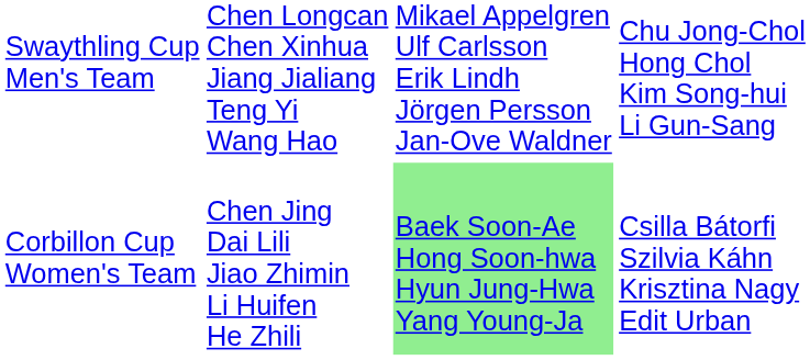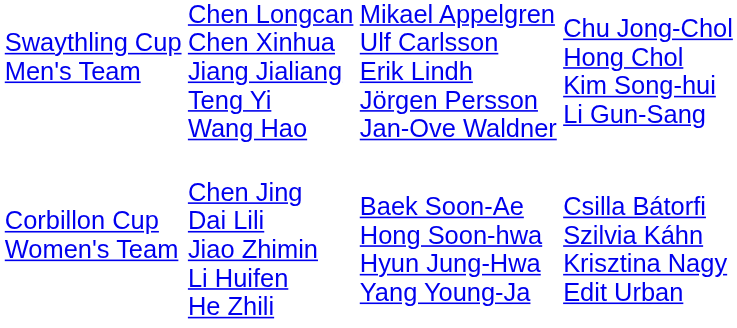Corbillon Cup Women's Team | column 3: lightgreen background -> no background
